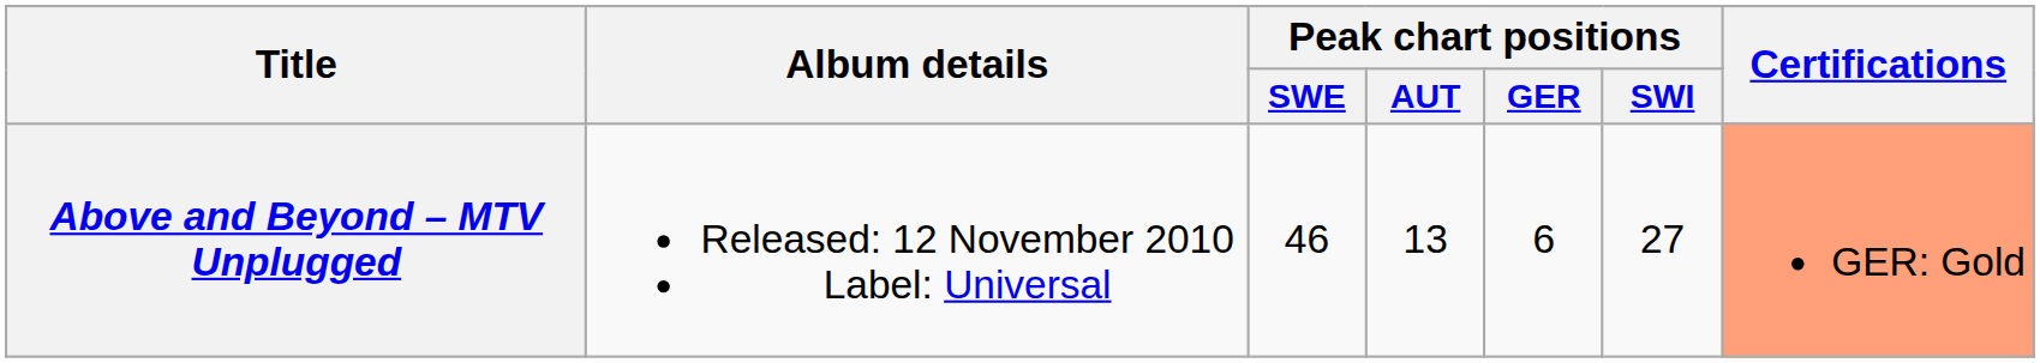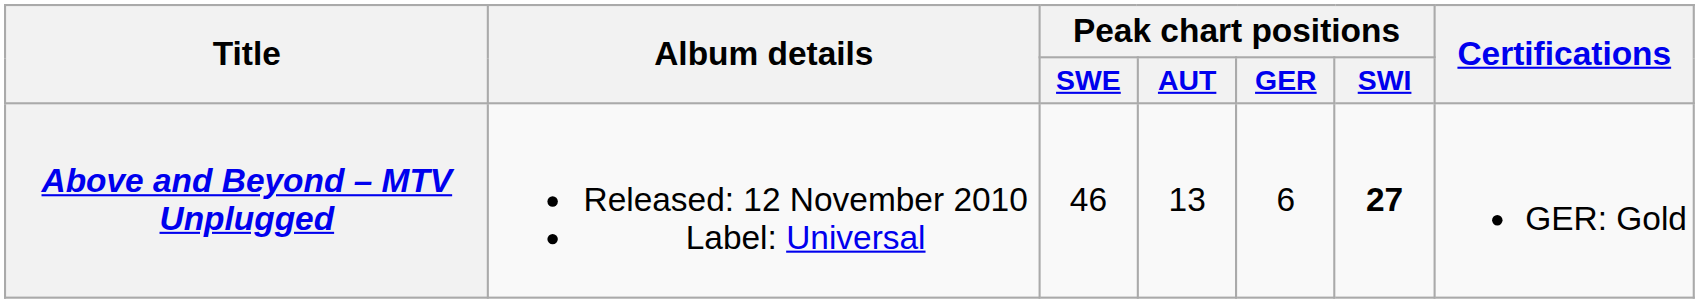Above and Beyond – MTV Unplugged | Peak chart positions / SWI: normal -> bold
Above and Beyond – MTV Unplugged | Certifications: lightsalmon background -> no background
